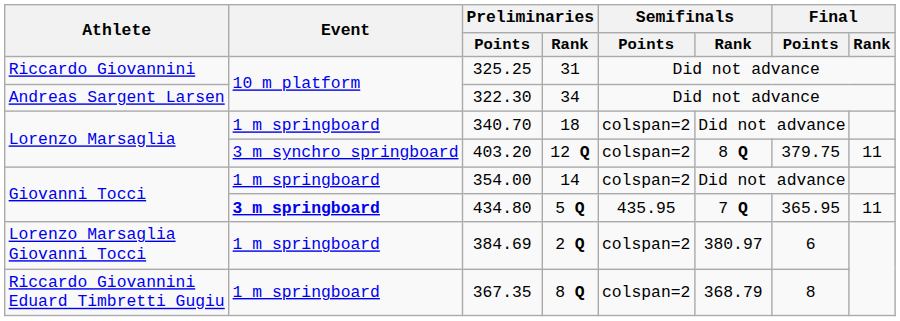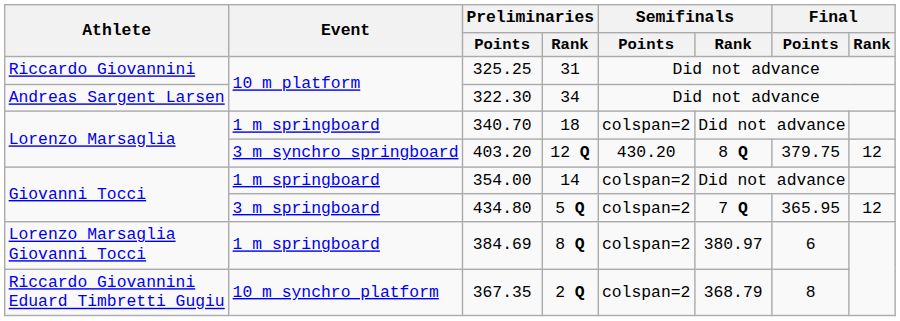403.20 | Semifinals / Points: colspan=2 -> 430.20
403.20 | Final / Rank: 11 -> 12
434.80 | Event: bold -> normal
434.80 | Semifinals / Points: 435.95 -> colspan=2
434.80 | Final / Rank: 11 -> 12
384.69 | Preliminaries / Rank: 2 Q -> 8 Q
367.35 | Event: 1 m springboard -> 10 m synchro platform
367.35 | Preliminaries / Rank: 8 Q -> 2 Q
